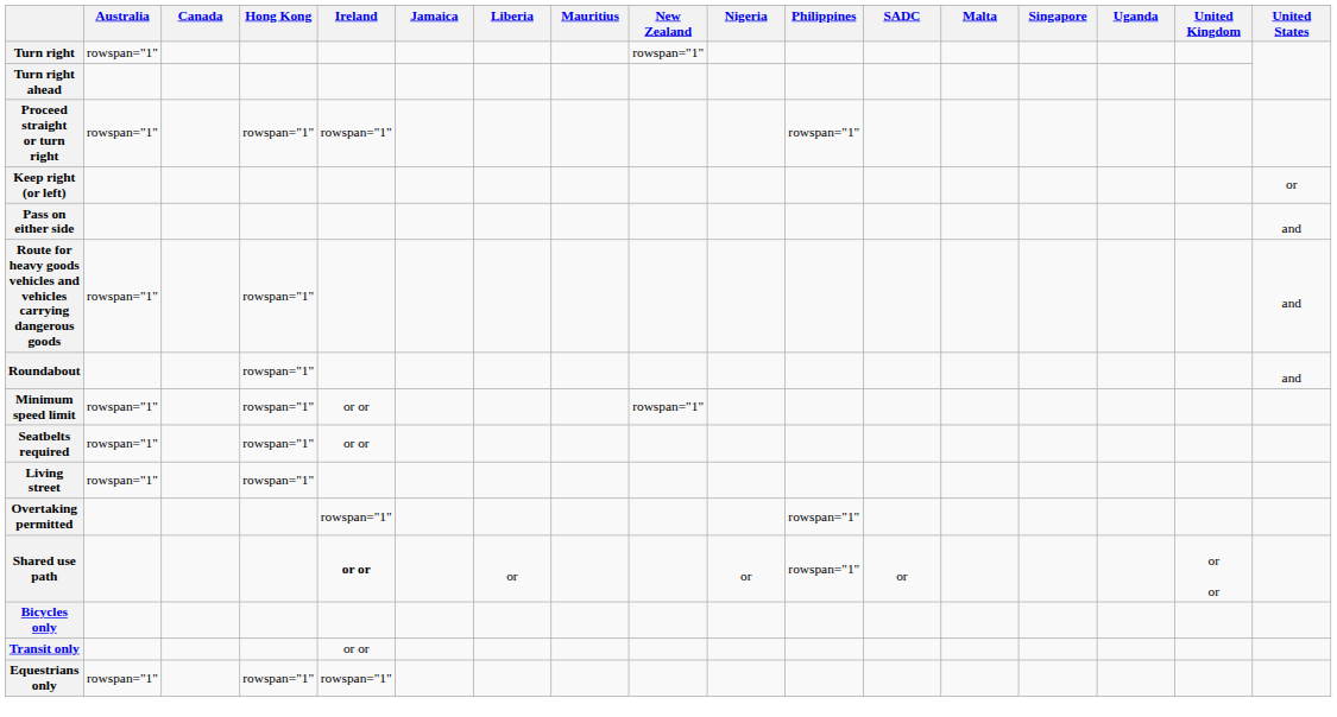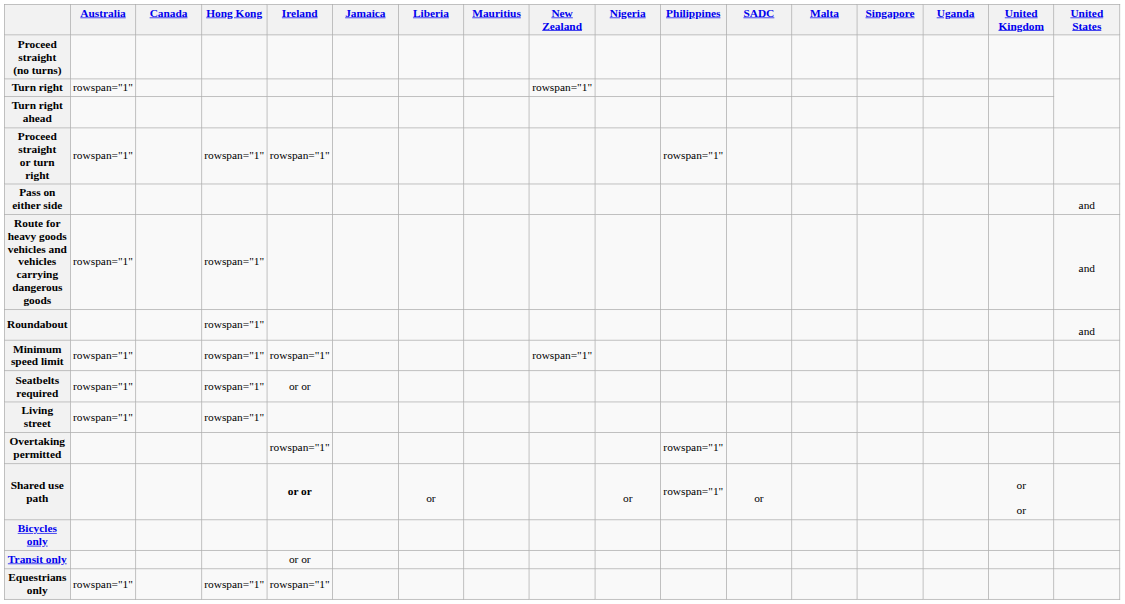+ row: Proceed straight (no turns)
- row: Keep right (or left) | or
Minimum speed limit | Ireland: or or -> rowspan="1"
